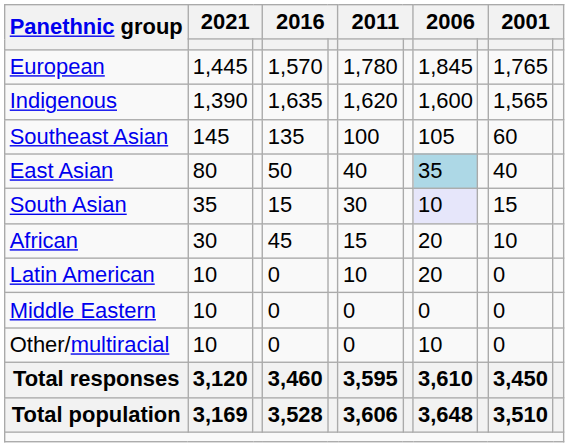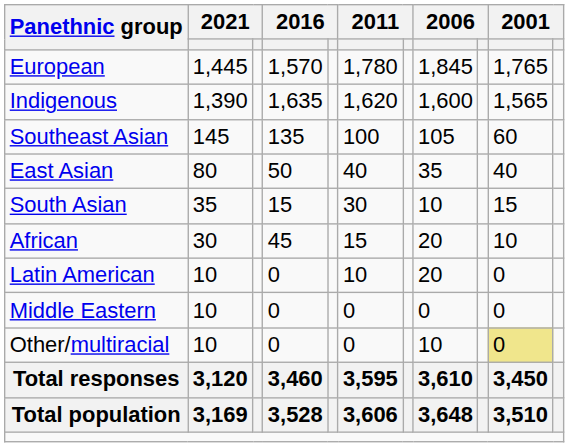East Asian | column 8: lightblue background -> no background
South Asian | column 8: lavender background -> no background
Other/multiracial | column 10: no background -> khaki background
